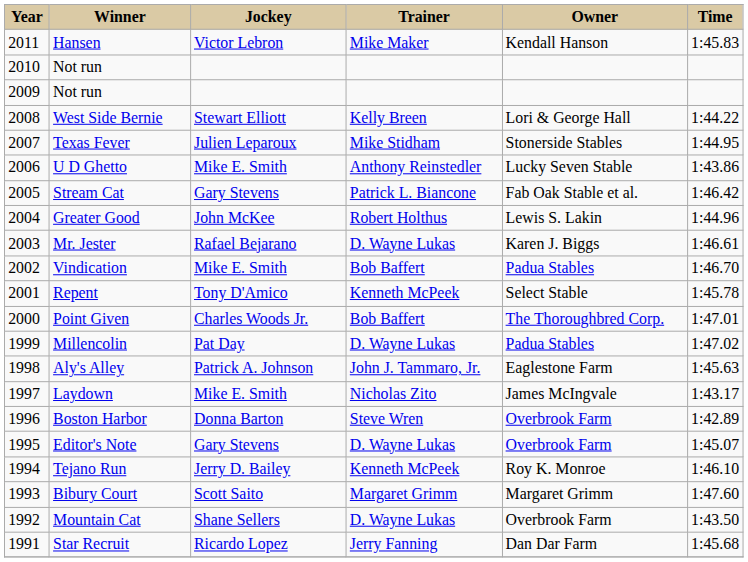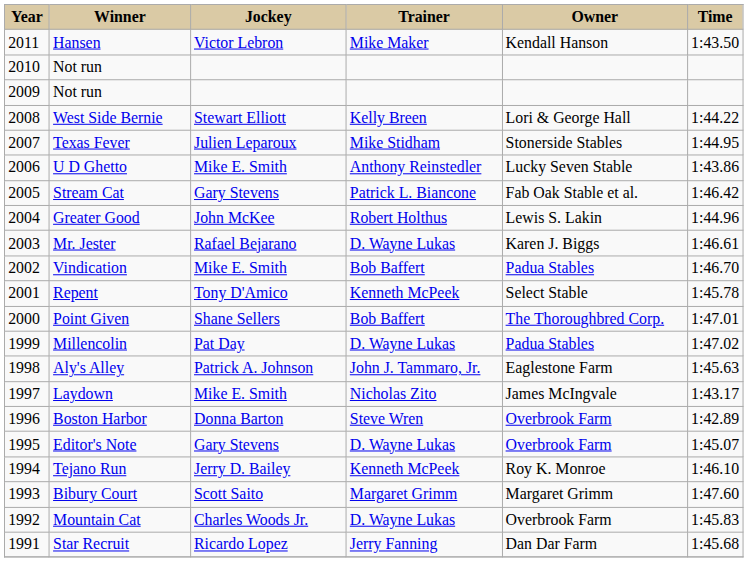Hansen | Time: 1:45.83 -> 1:43.50
Point Given | Jockey: Charles Woods Jr. -> Shane Sellers
Mountain Cat | Jockey: Shane Sellers -> Charles Woods Jr.
Mountain Cat | Time: 1:43.50 -> 1:45.83
